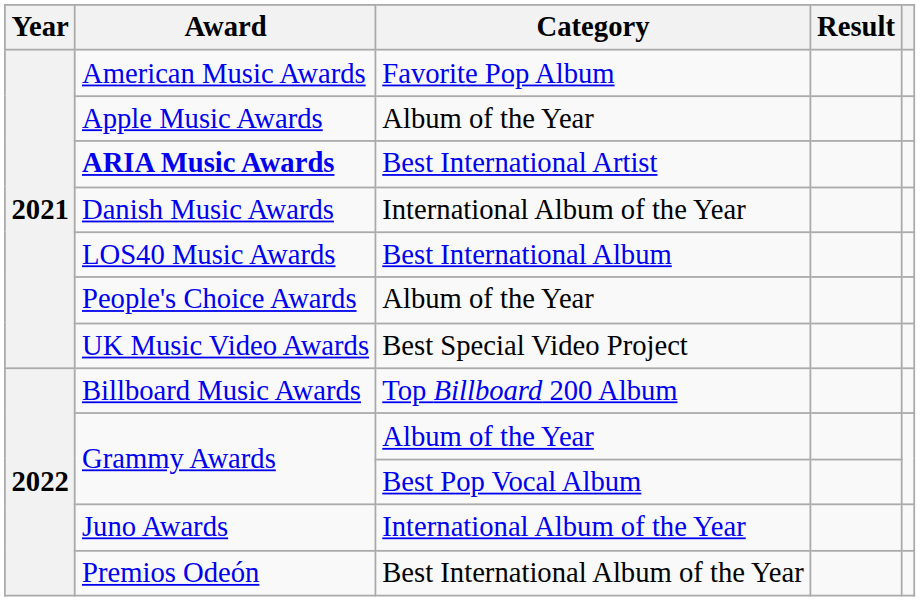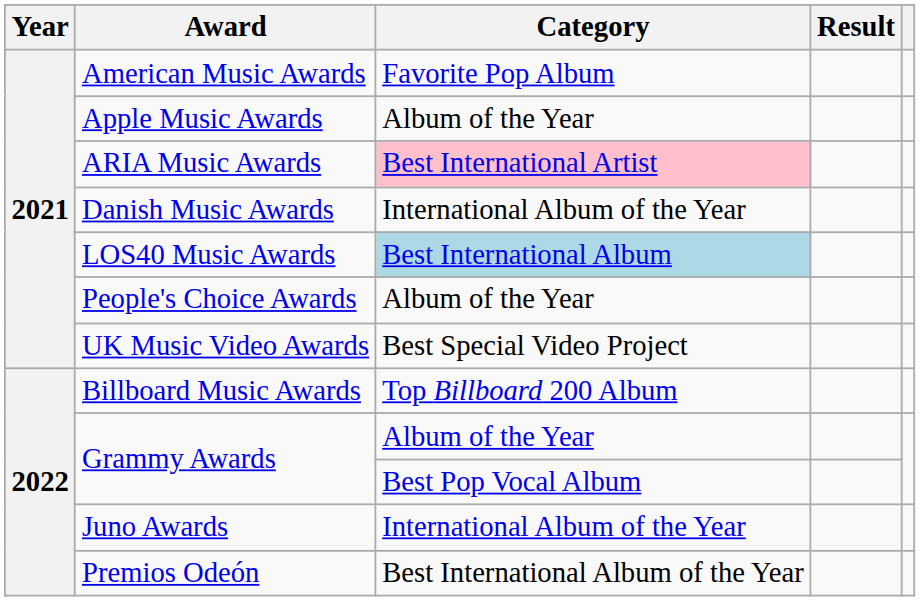ARIA Music Awards | Award: bold -> normal
ARIA Music Awards | Category: no background -> pink background
LOS40 Music Awards | Category: no background -> lightblue background
